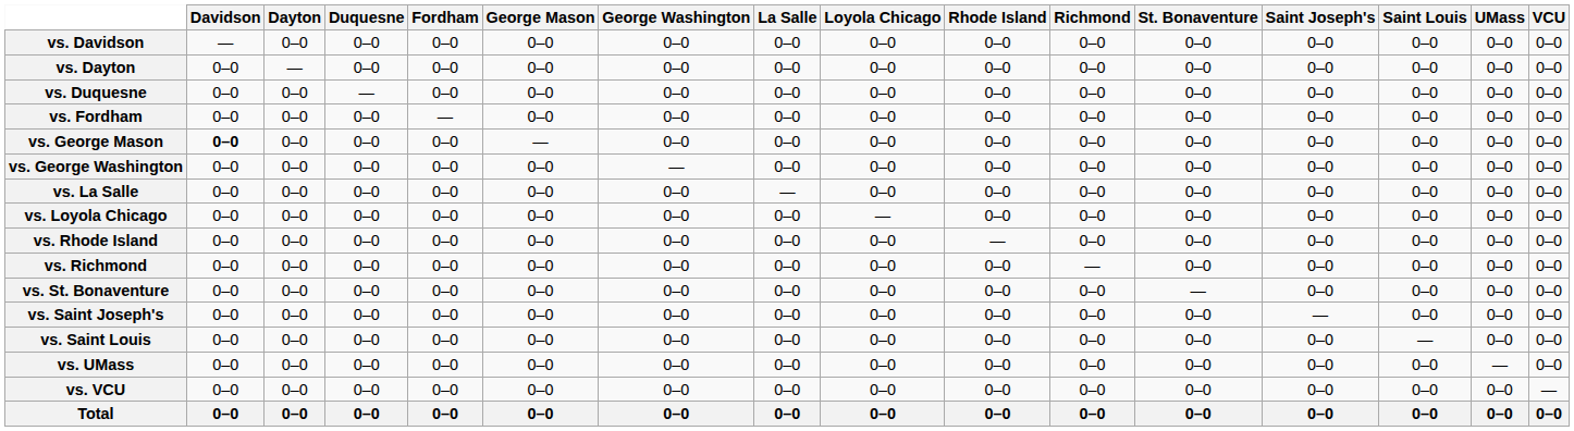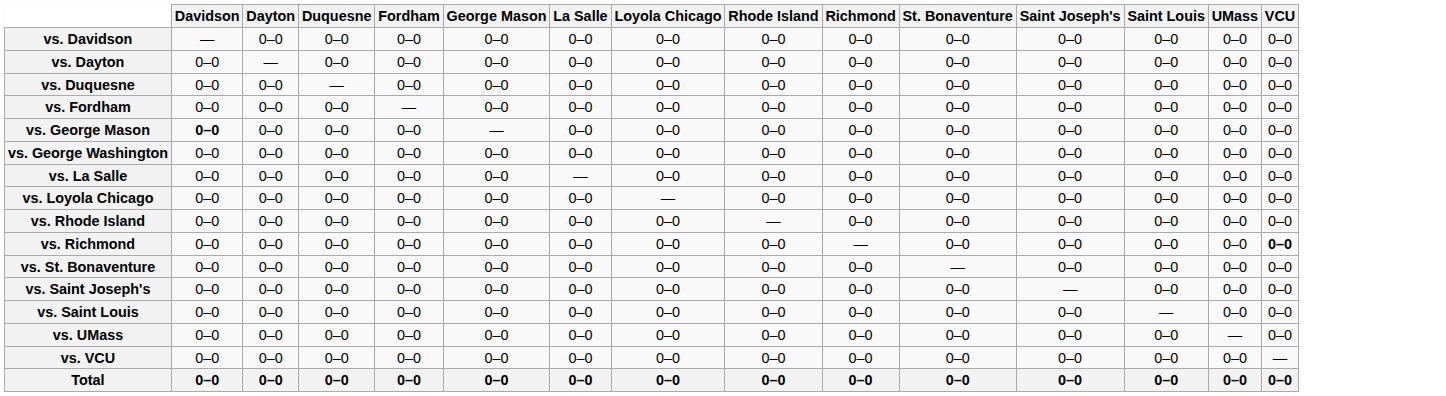- column: George Washington | 0–0 | 0–0 | 0–0 | 0–0 | 0–0 | — | 0–0 | 0–0 | 0–0 | 0–0 | 0–0 | 0–0 | 0–0 | 0–0 | 0–0 | 0–0
vs. Richmond | VCU: normal -> bold
